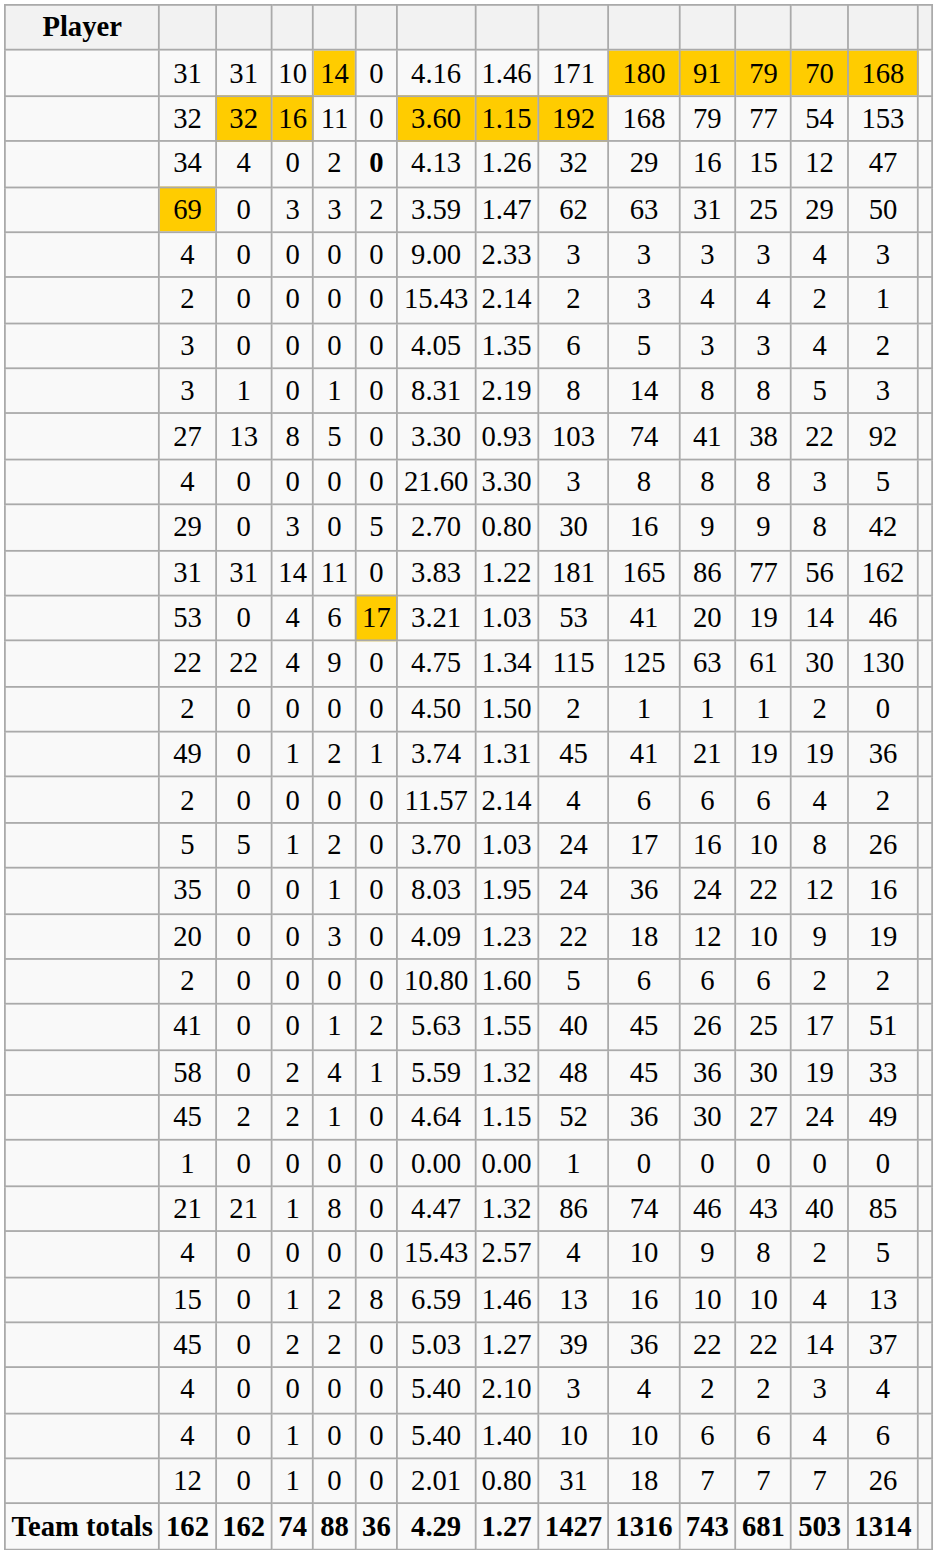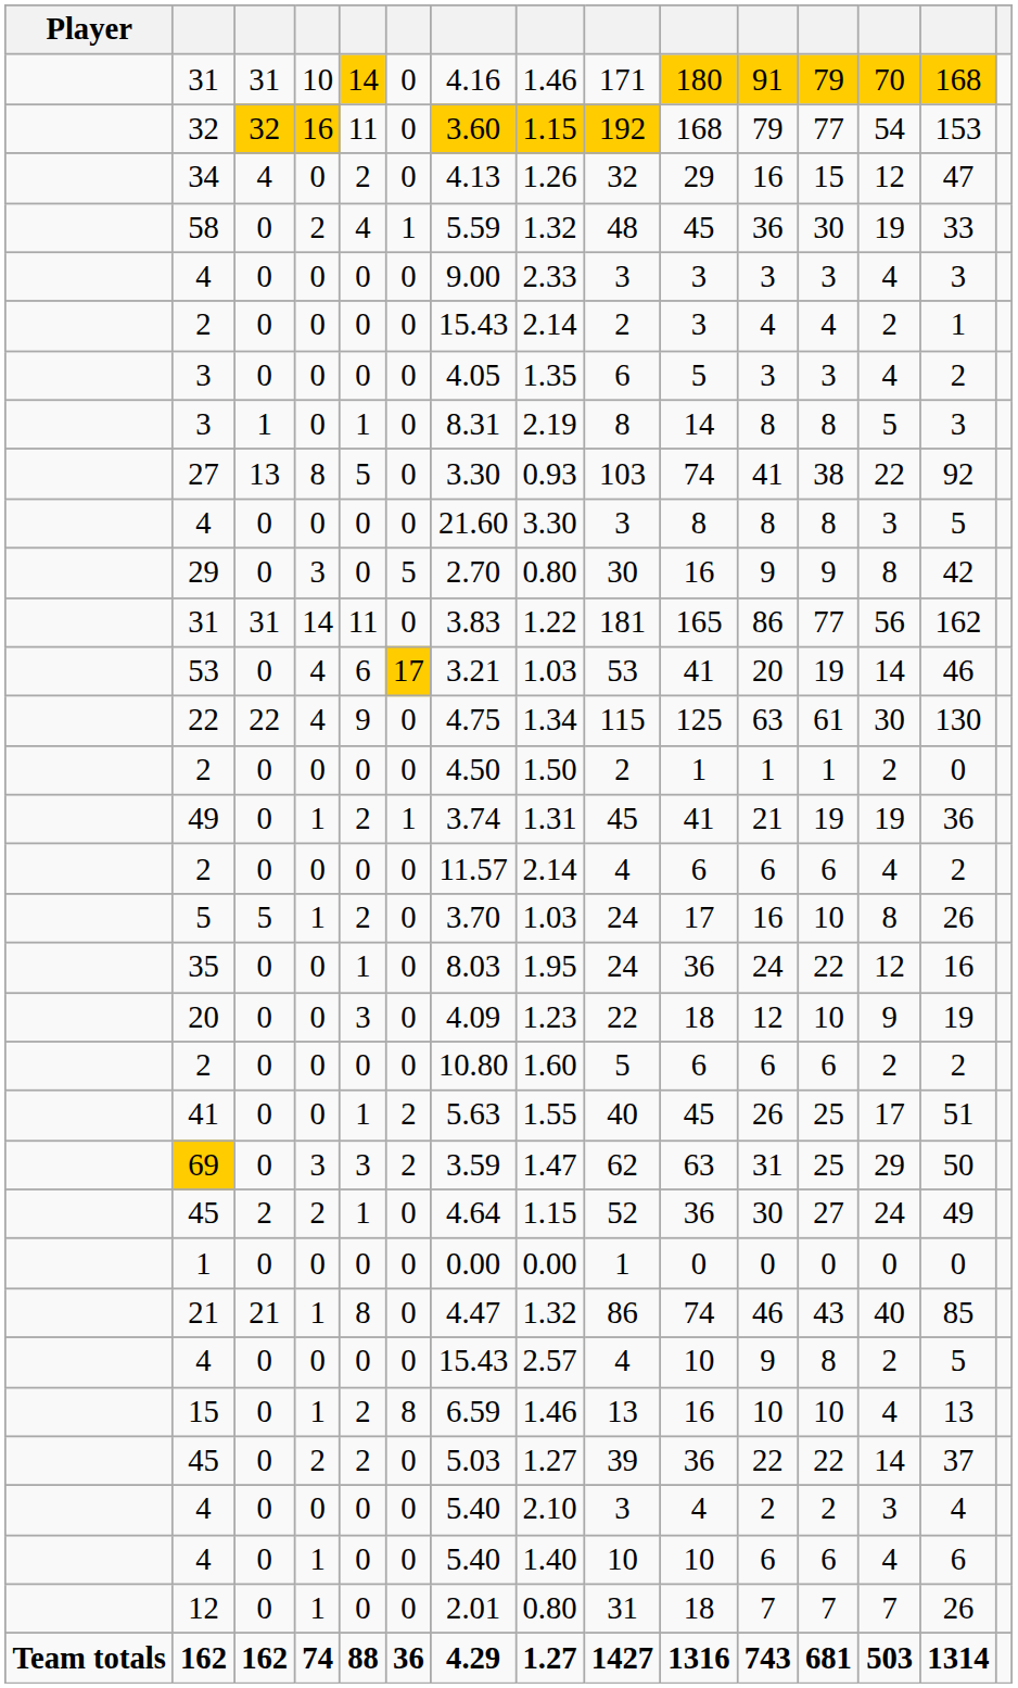34 | column 6: bold -> normal
rows swapped: 69 <-> 58
